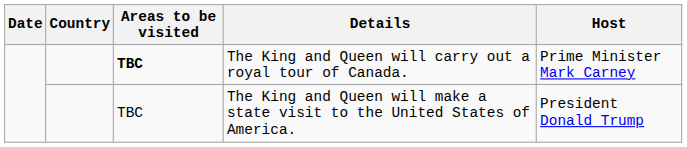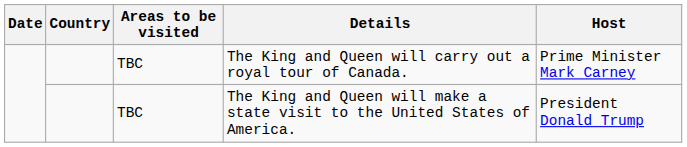The King and Queen will carry out a royal tour of Canada. | Areas to be visited: bold -> normal
